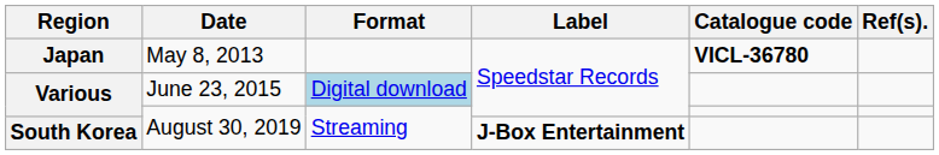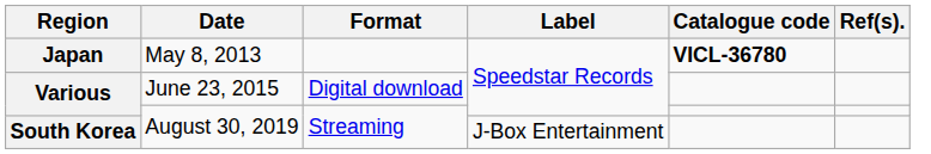Various / June 23, 2015 | Format: lightblue background -> no background
South Korea | Label: bold -> normal
